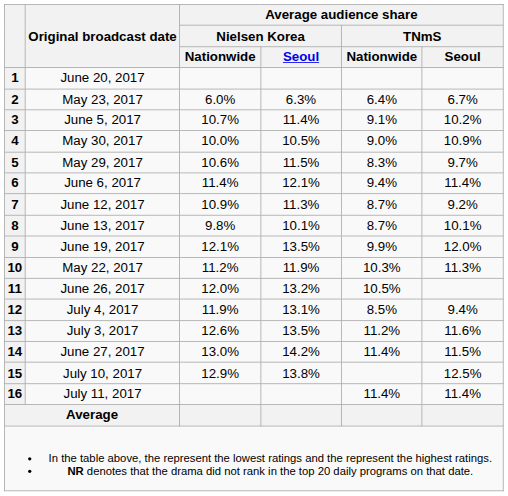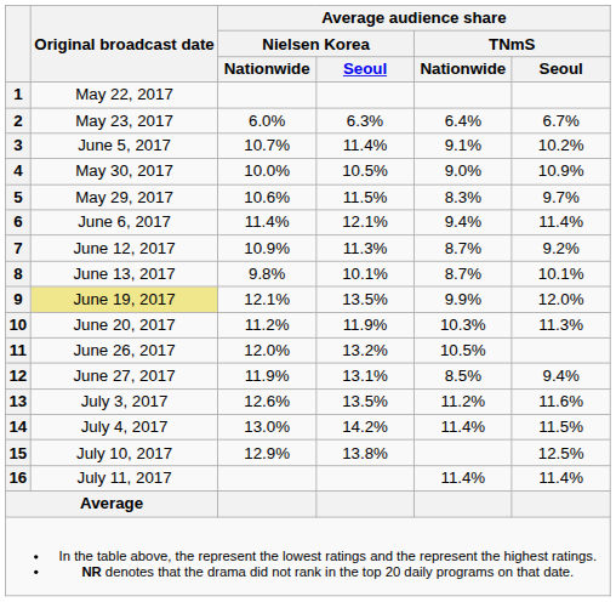1 | Original broadcast date: June 20, 2017 -> May 22, 2017
9 | Original broadcast date: no background -> khaki background
10 | Original broadcast date: May 22, 2017 -> June 20, 2017
12 | Original broadcast date: July 4, 2017 -> June 27, 2017
14 | Original broadcast date: June 27, 2017 -> July 4, 2017
